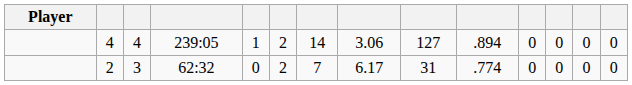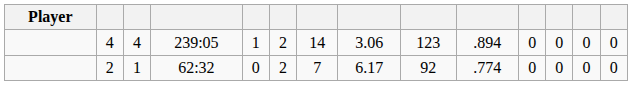row 2 | column 9: 127 -> 123
row 3 | column 3: 3 -> 1
row 3 | column 9: 31 -> 92
